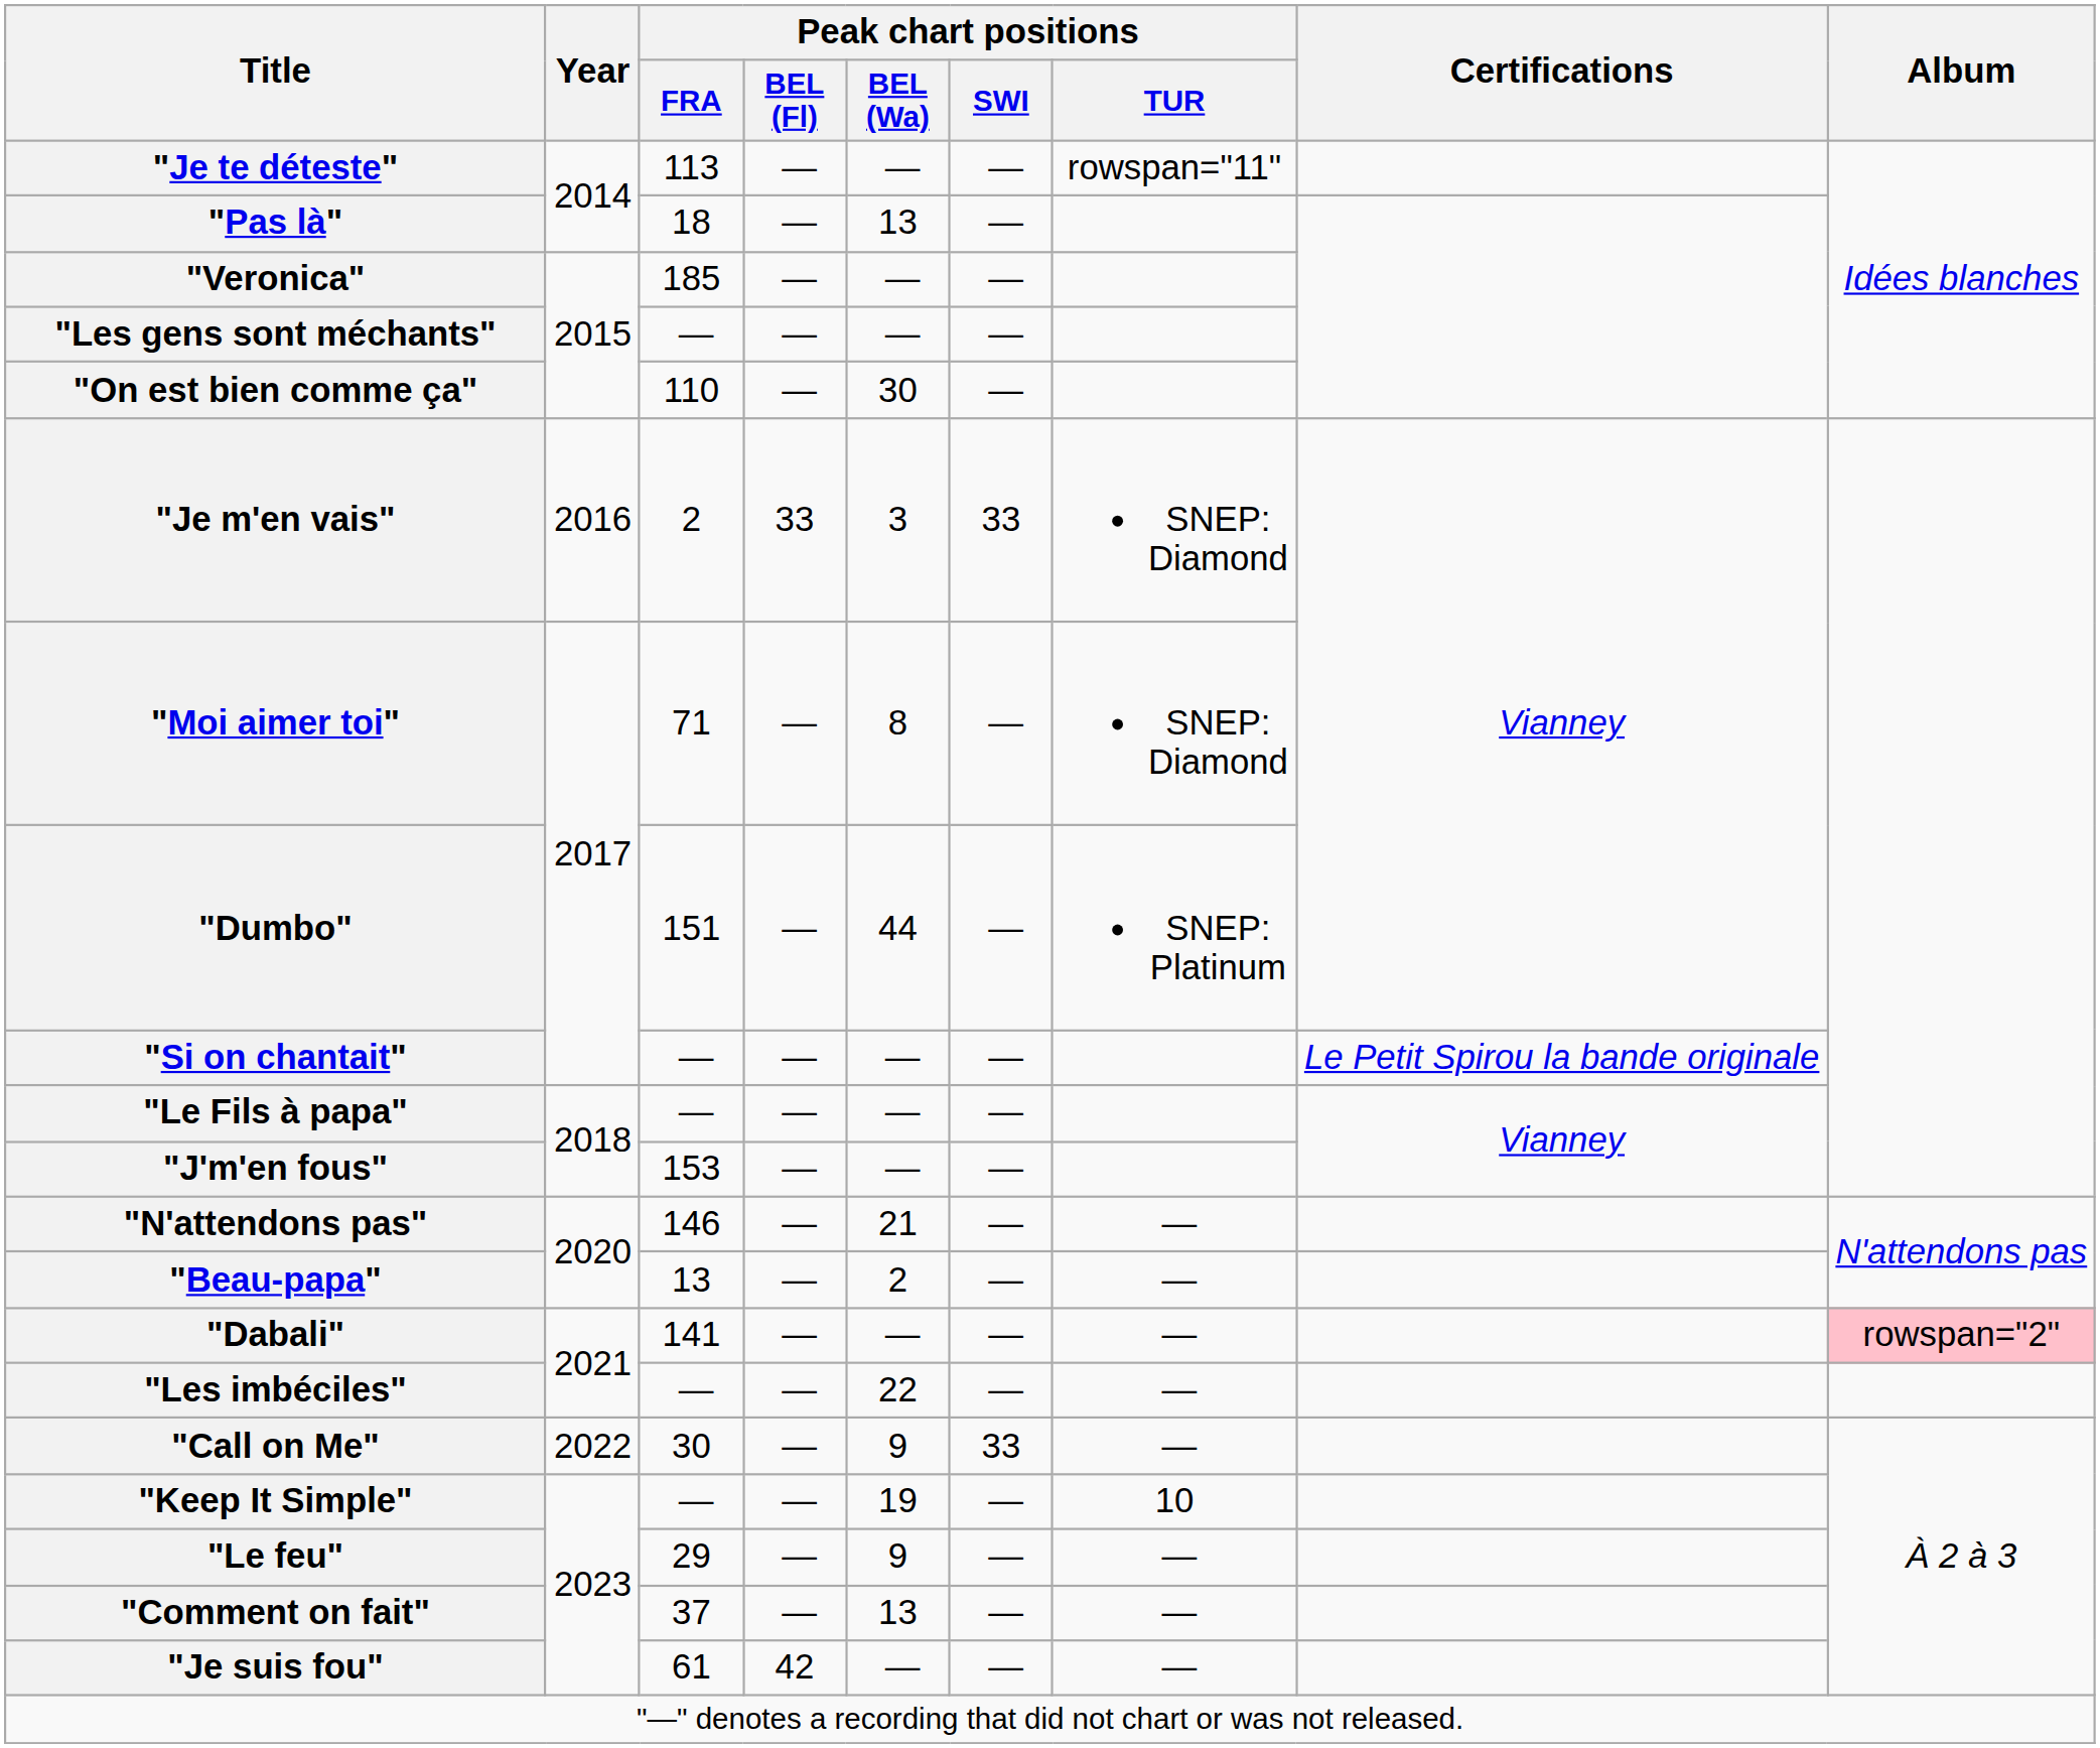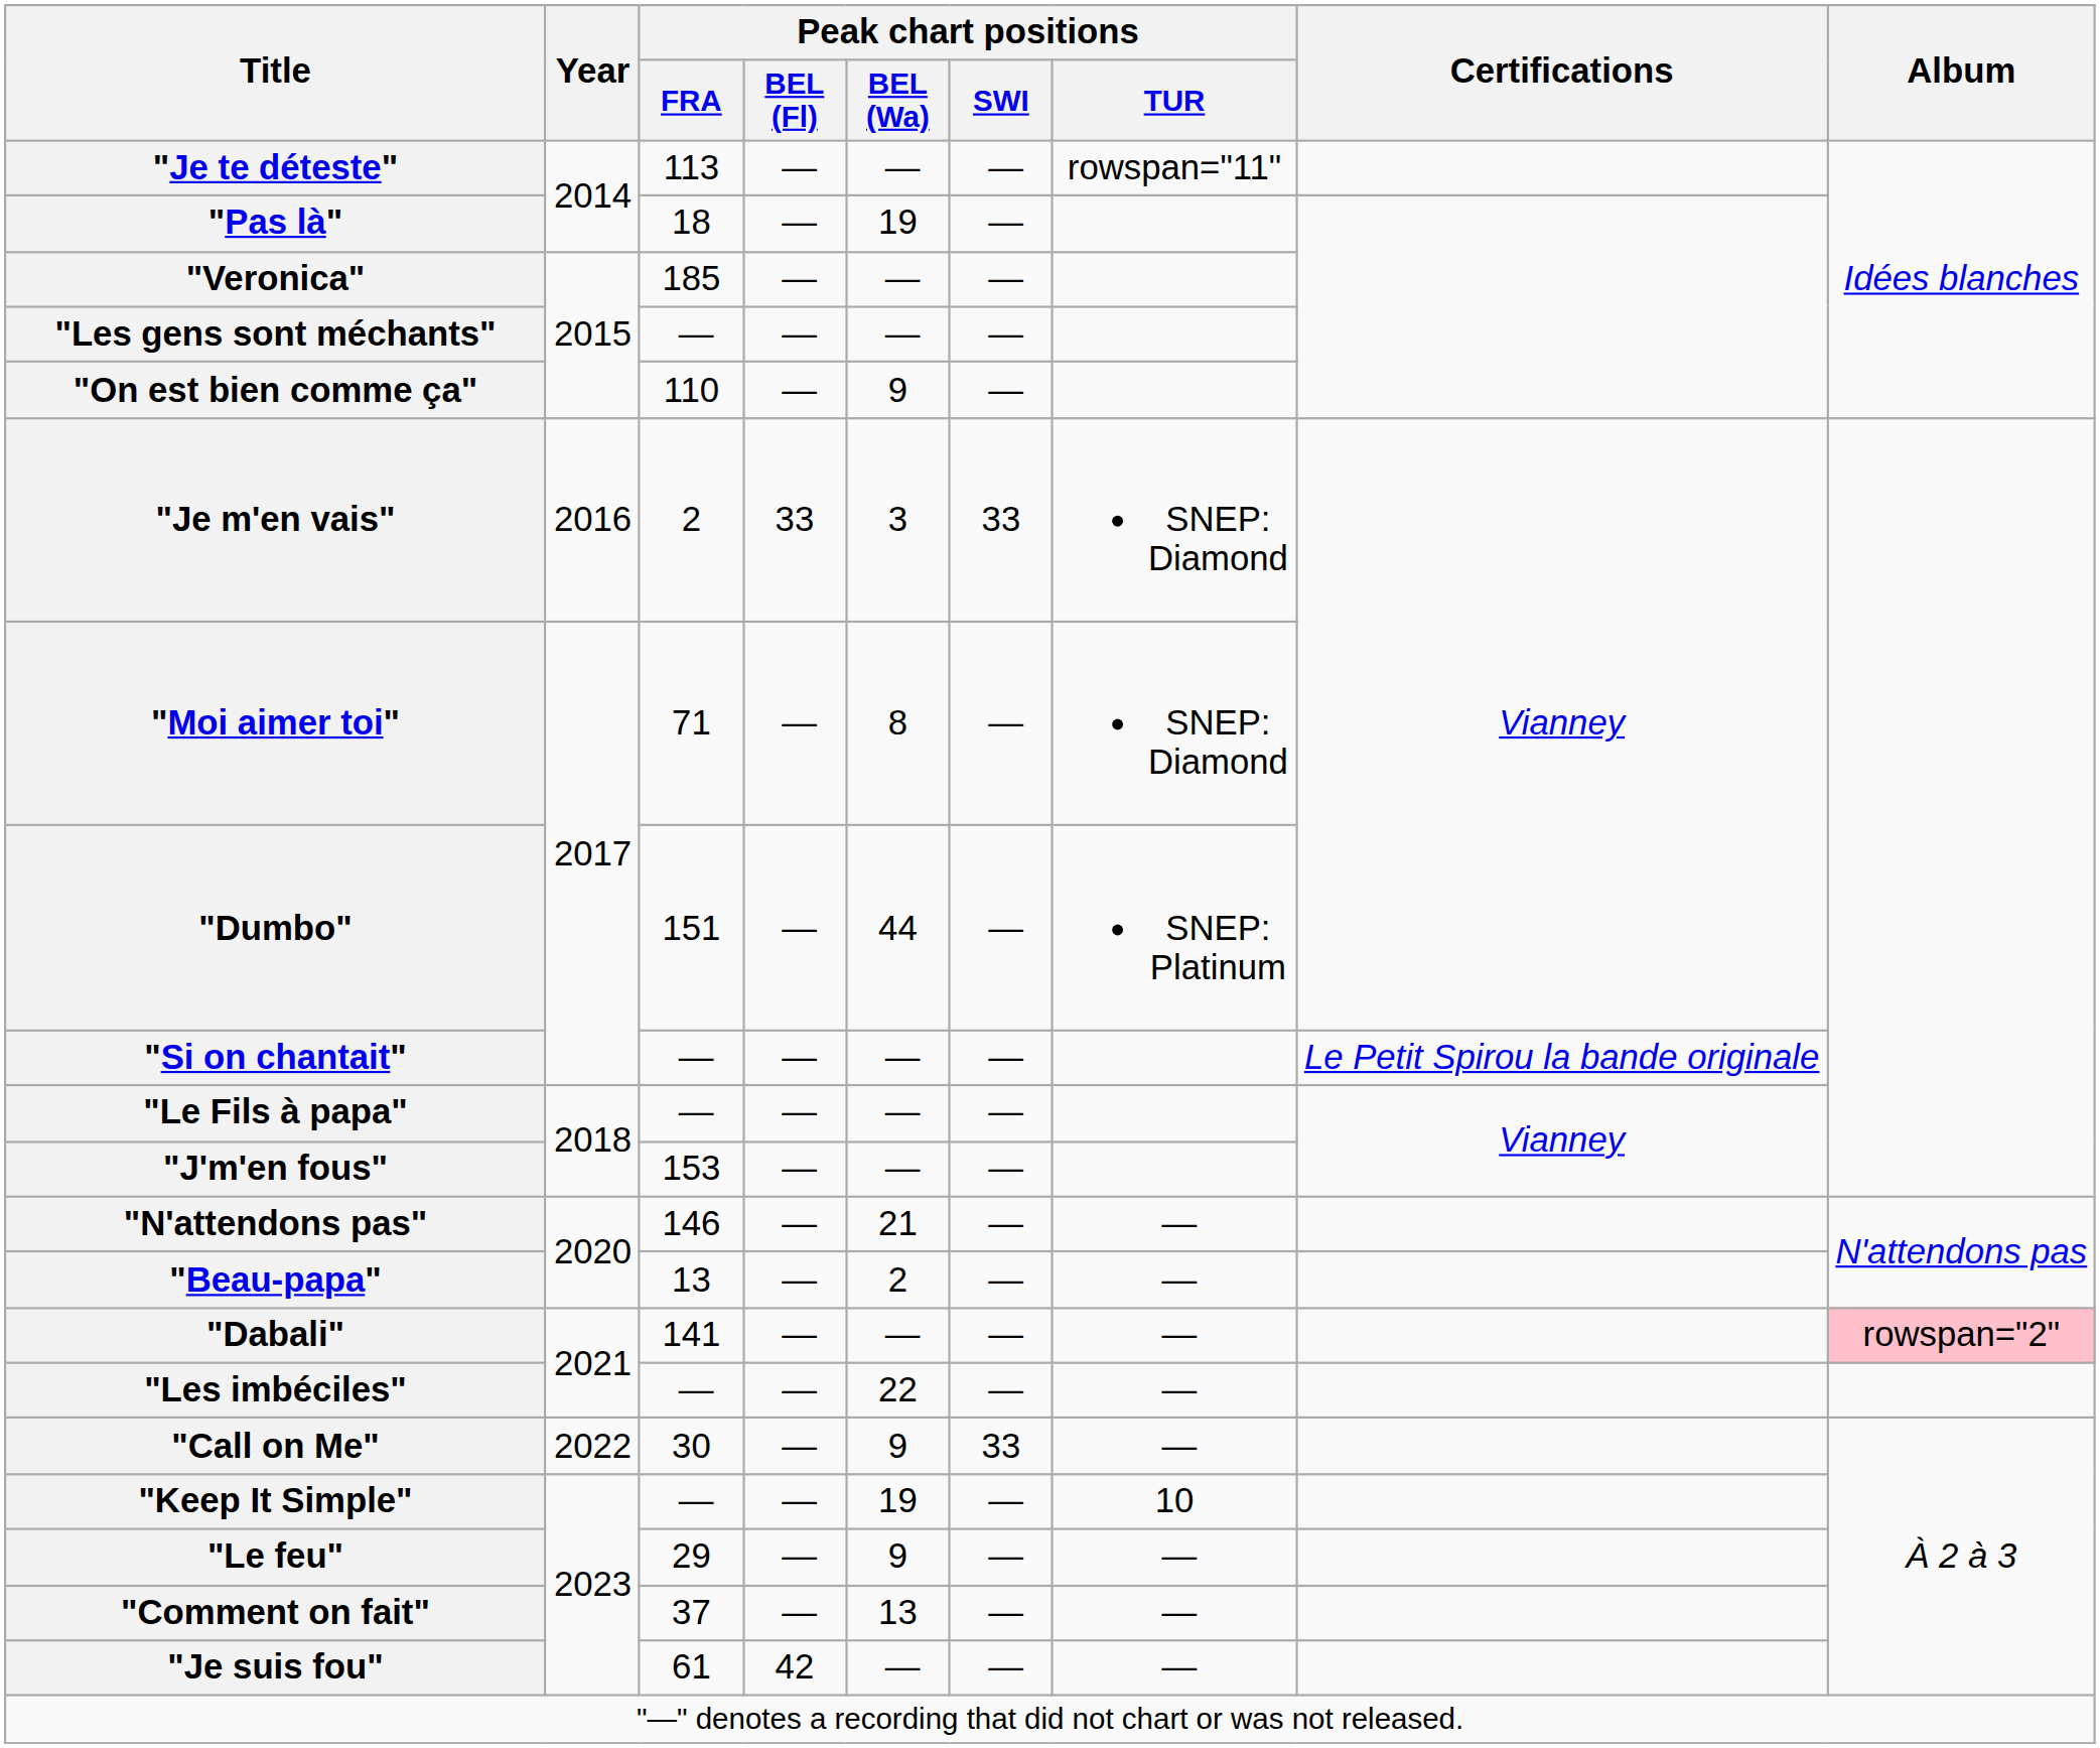"Pas là" | Peak chart positions / BEL (Wa): 13 -> 19
"On est bien comme ça" | Peak chart positions / BEL (Wa): 30 -> 9
